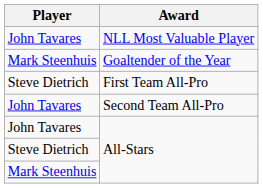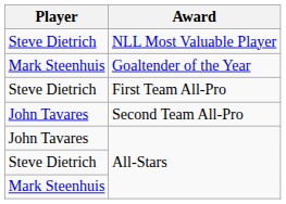row 2 | Player: John Tavares -> Steve Dietrich
